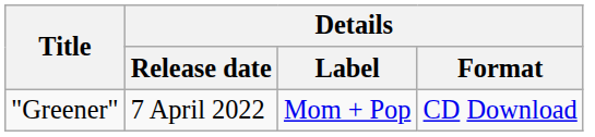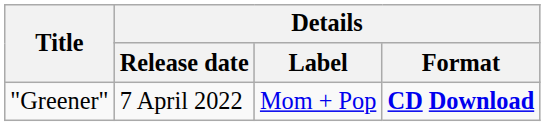"Greener" | Details / Format: normal -> bold
